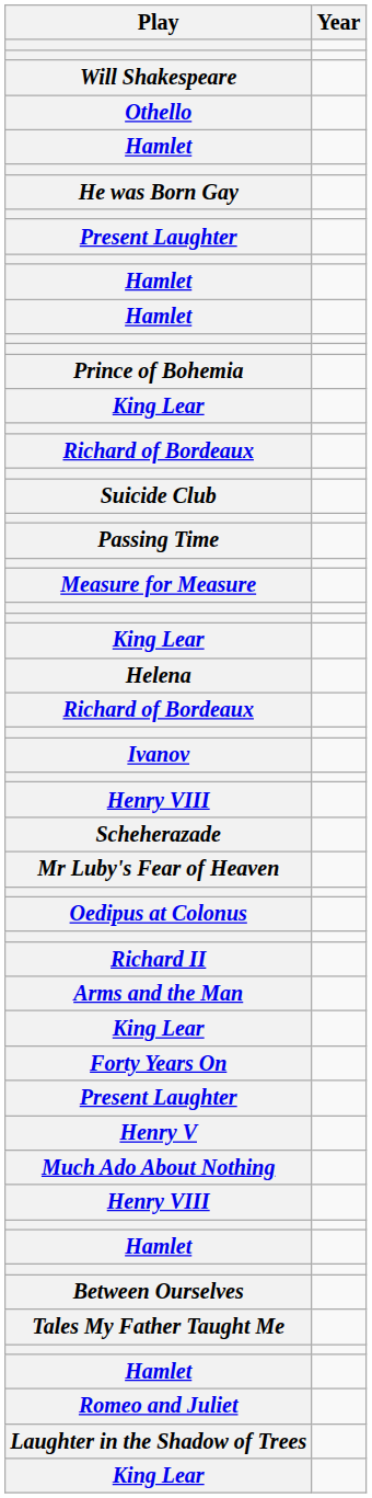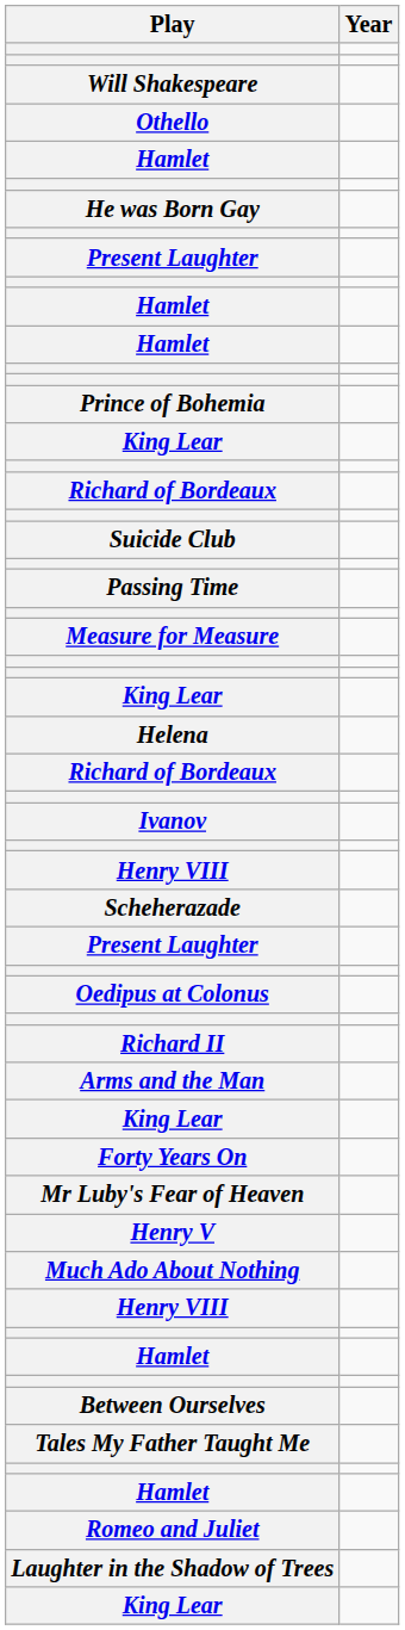row 36 | Play: Mr Luby's Fear of Heaven -> Present Laughter
row 44 | Play: Present Laughter -> Mr Luby's Fear of Heaven
